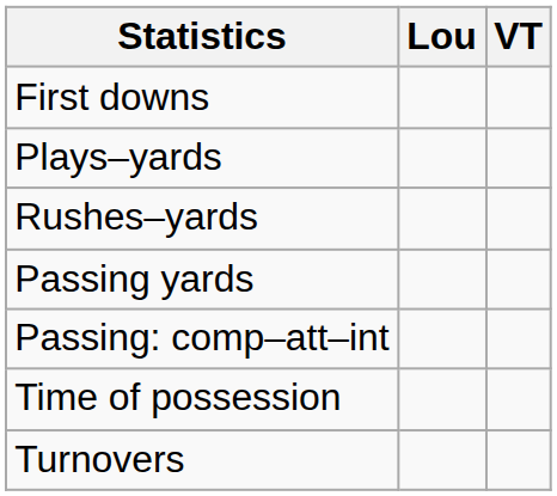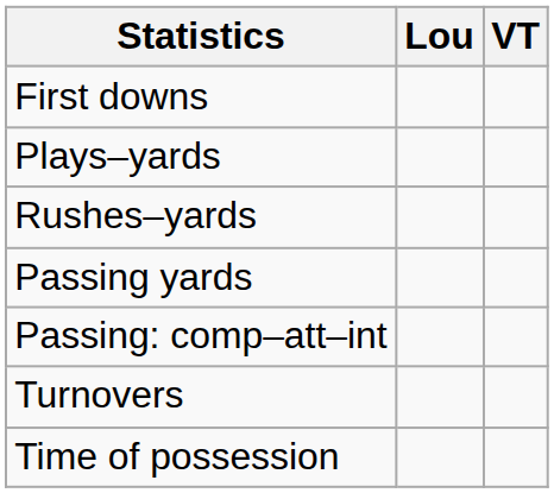rows swapped: Turnovers <-> Time of possession
